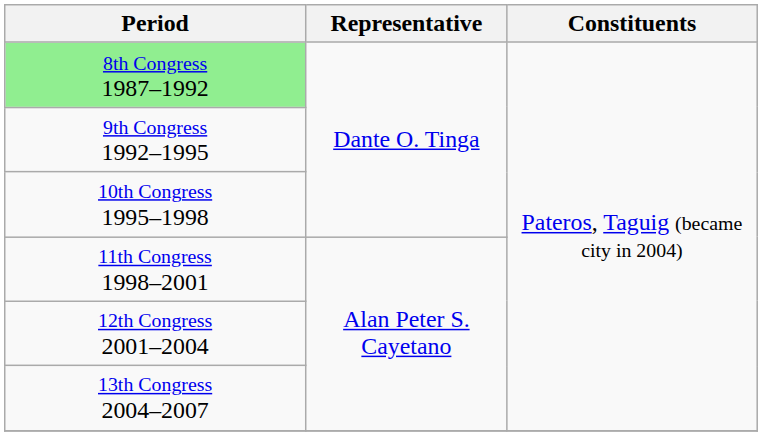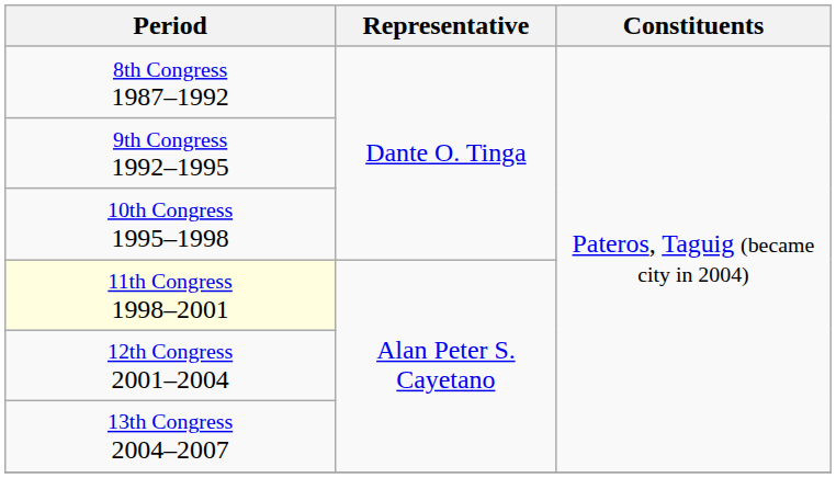8th Congress 1987–1992 | Period: lightgreen background -> no background
11th Congress 1998–2001 | Period: no background -> lightyellow background
